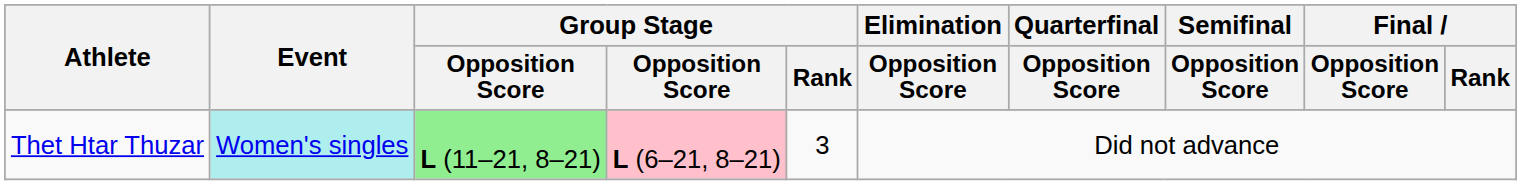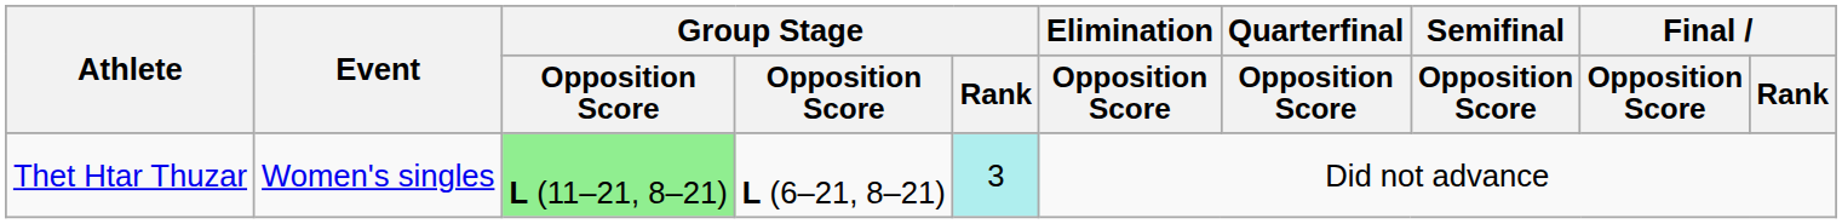Thet Htar Thuzar | Event: paleturquoise background -> no background
Thet Htar Thuzar | column 4: pink background -> no background
Thet Htar Thuzar | Group Stage / Rank: no background -> paleturquoise background
